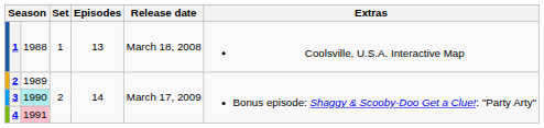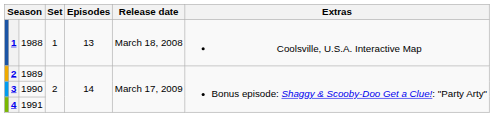3 | column 3: paleturquoise background -> no background
4 | column 3: pink background -> no background
